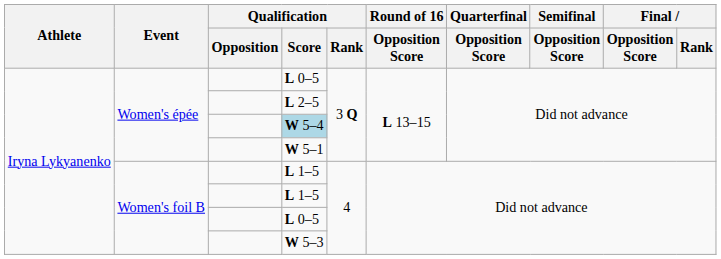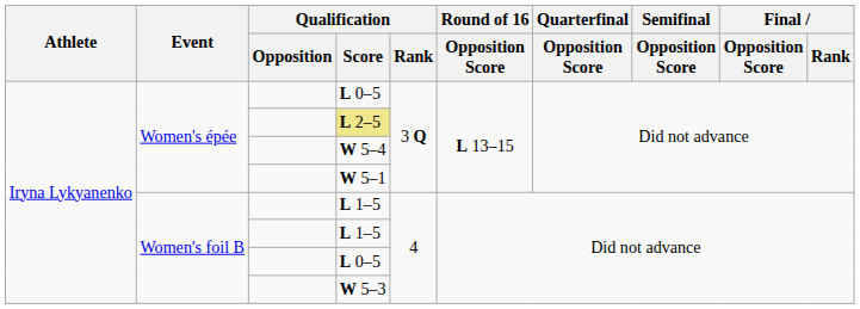L 2–5 | Qualification / Score: no background -> khaki background
W 5–4 | Qualification / Score: lightblue background -> no background
